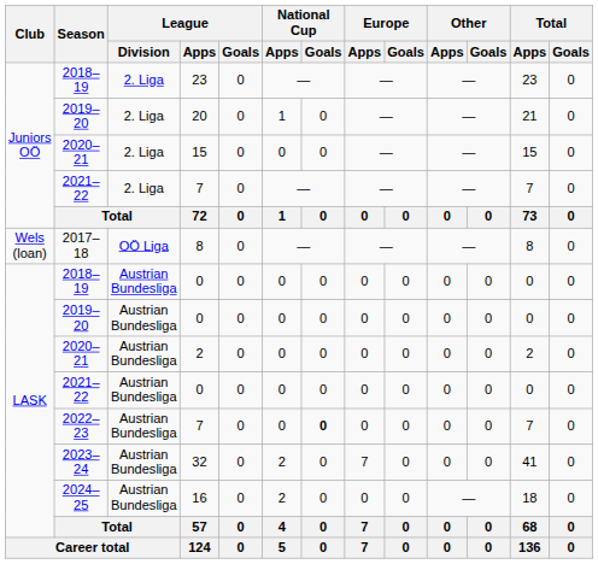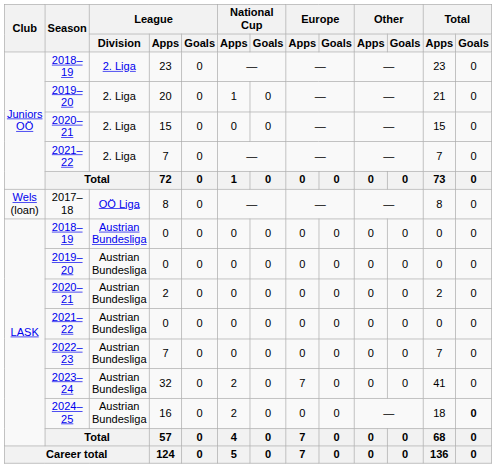2022–23 / 7 | National Cup / Goals: bold -> normal
16 | Total / Goals: normal -> bold
